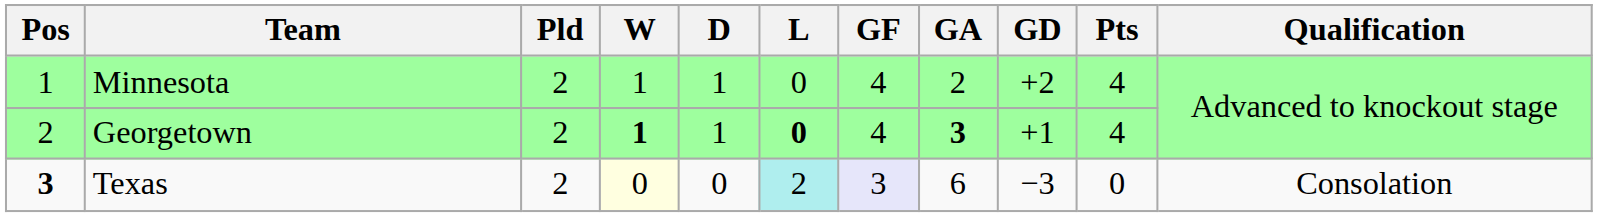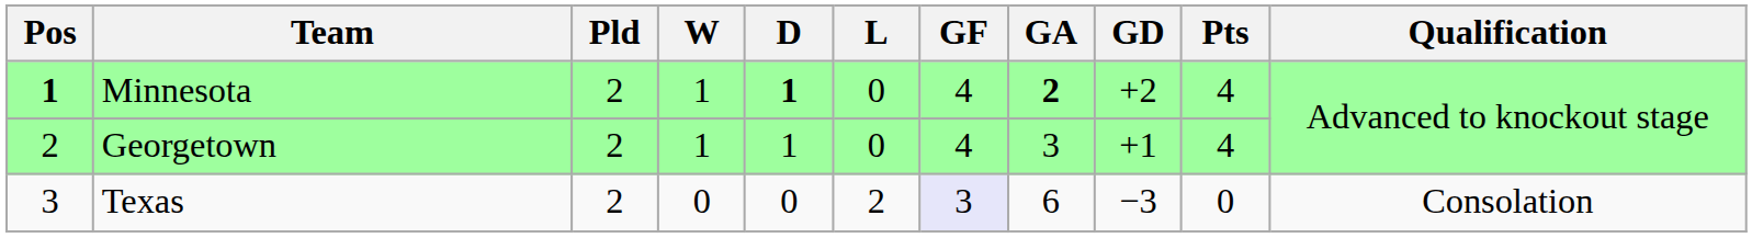Minnesota | Pos: normal -> bold
Minnesota | D: normal -> bold
Minnesota | GA: normal -> bold
Georgetown | W: bold -> normal
Georgetown | L: bold -> normal
Georgetown | GA: bold -> normal
Texas | Pos: bold -> normal
Texas | W: lightyellow background -> no background
Texas | L: paleturquoise background -> no background
